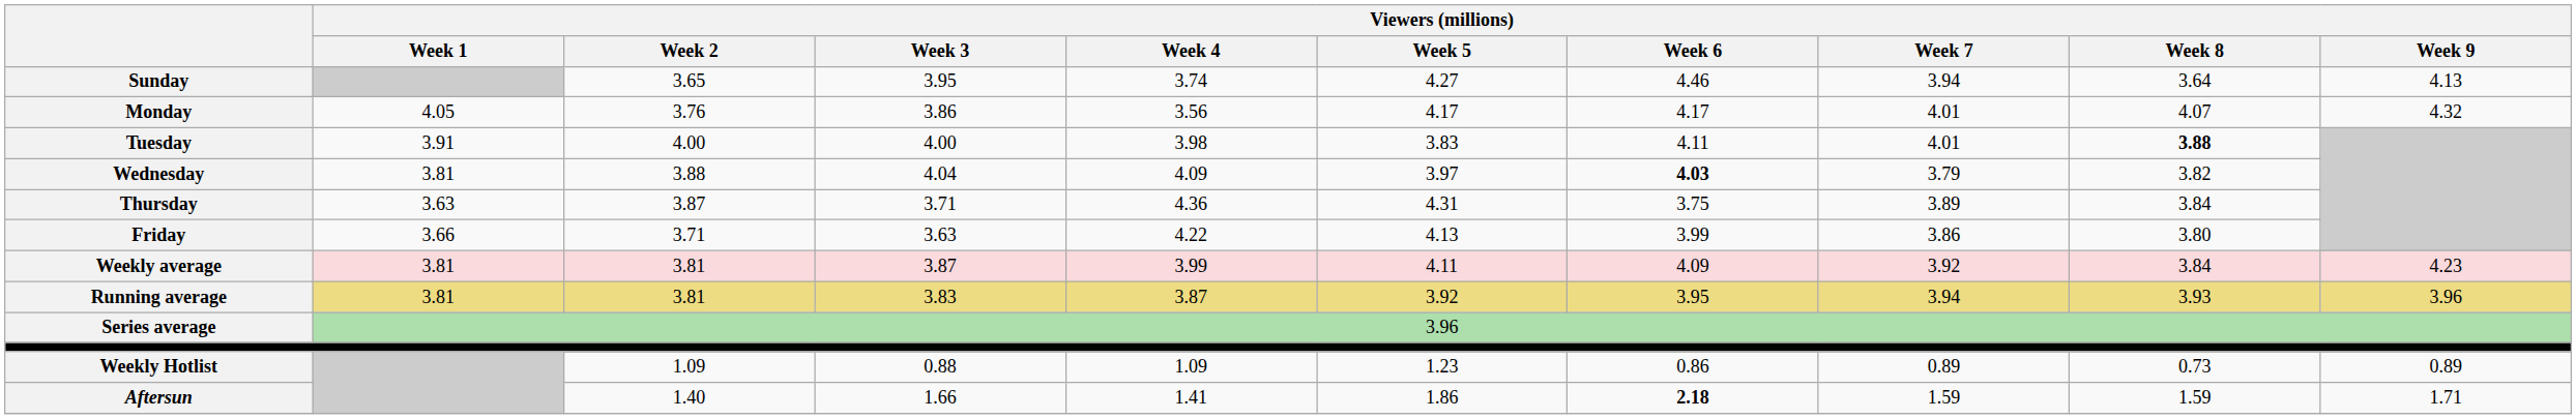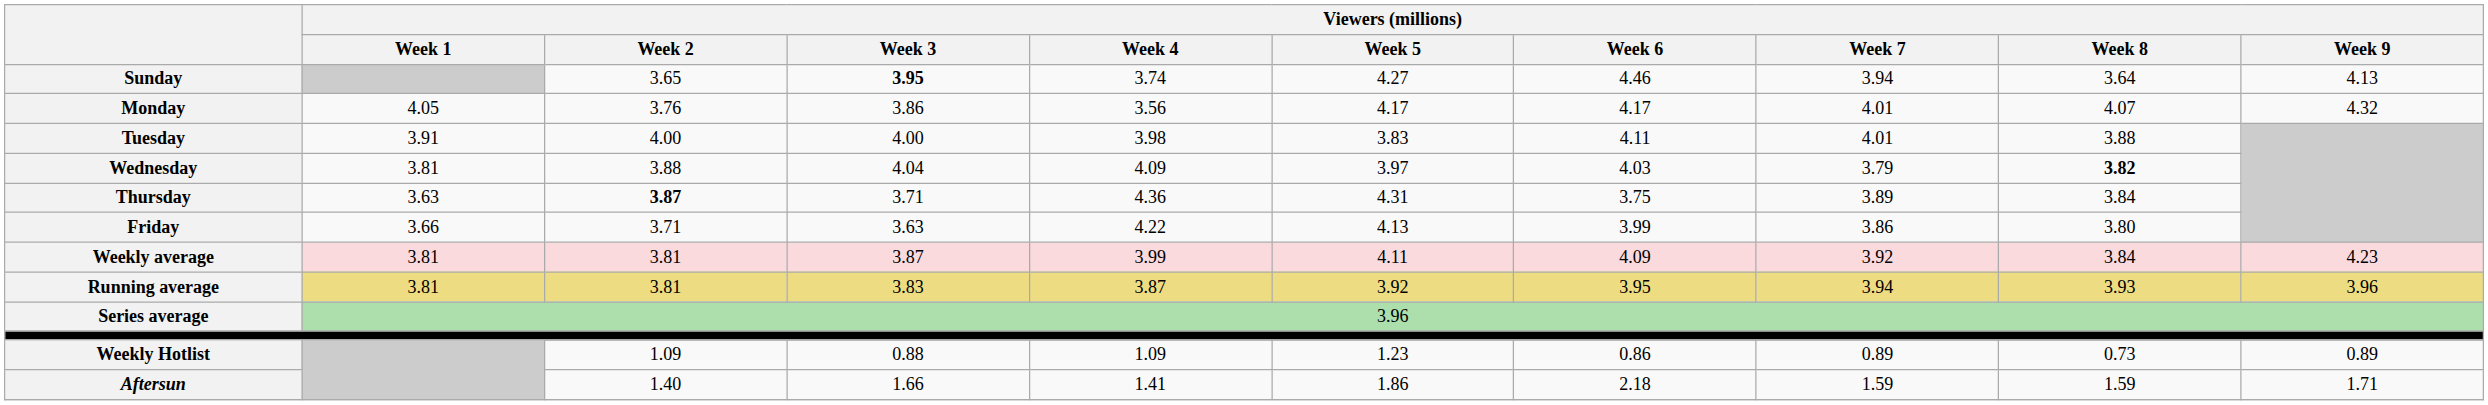Sunday | Viewers (millions) / Week 3: normal -> bold
Tuesday | Viewers (millions) / Week 8: bold -> normal
Wednesday | Viewers (millions) / Week 6: bold -> normal
Wednesday | Viewers (millions) / Week 8: normal -> bold
Thursday | Viewers (millions) / Week 2: normal -> bold
Aftersun | Viewers (millions) / Week 6: bold -> normal
